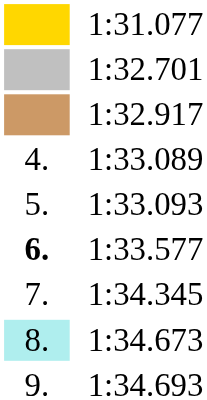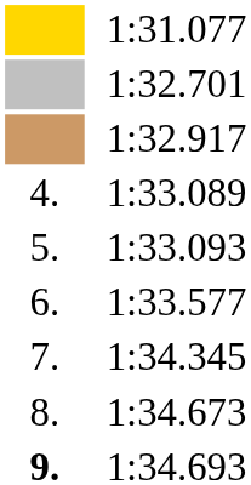1:33.577 | column 1: bold -> normal
1:34.673 | column 1: paleturquoise background -> no background
1:34.693 | column 1: normal -> bold
